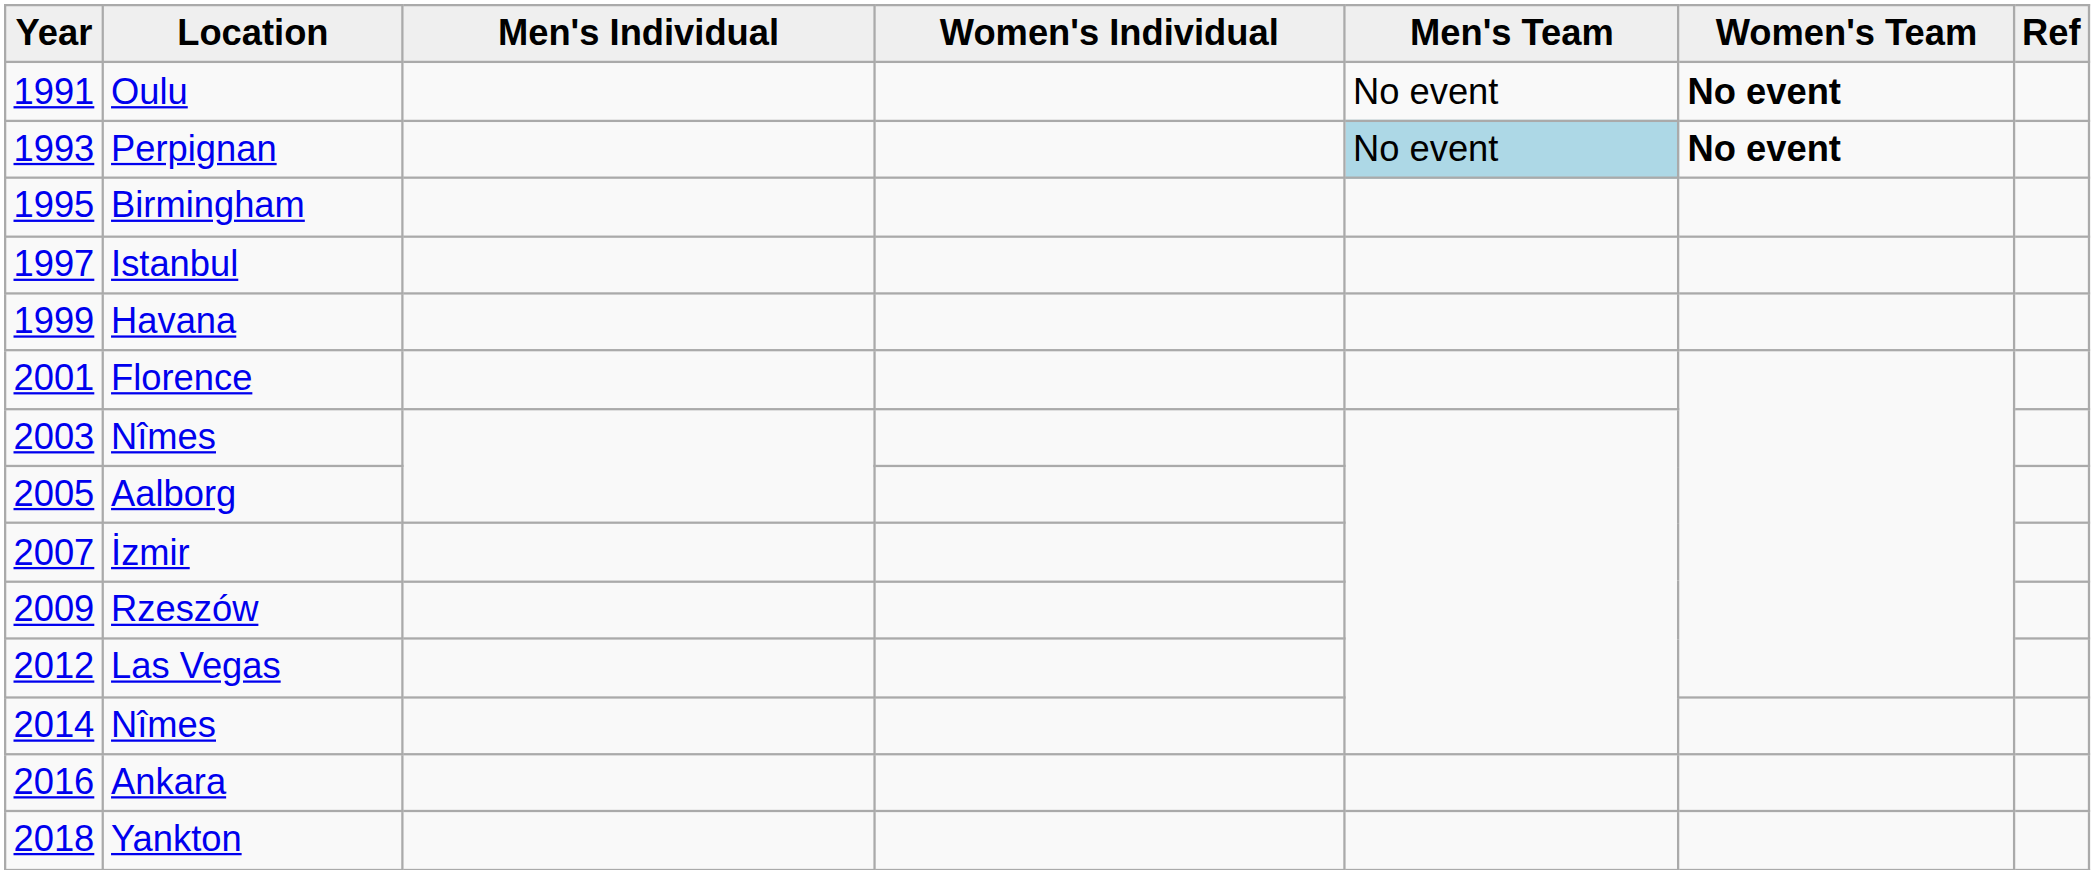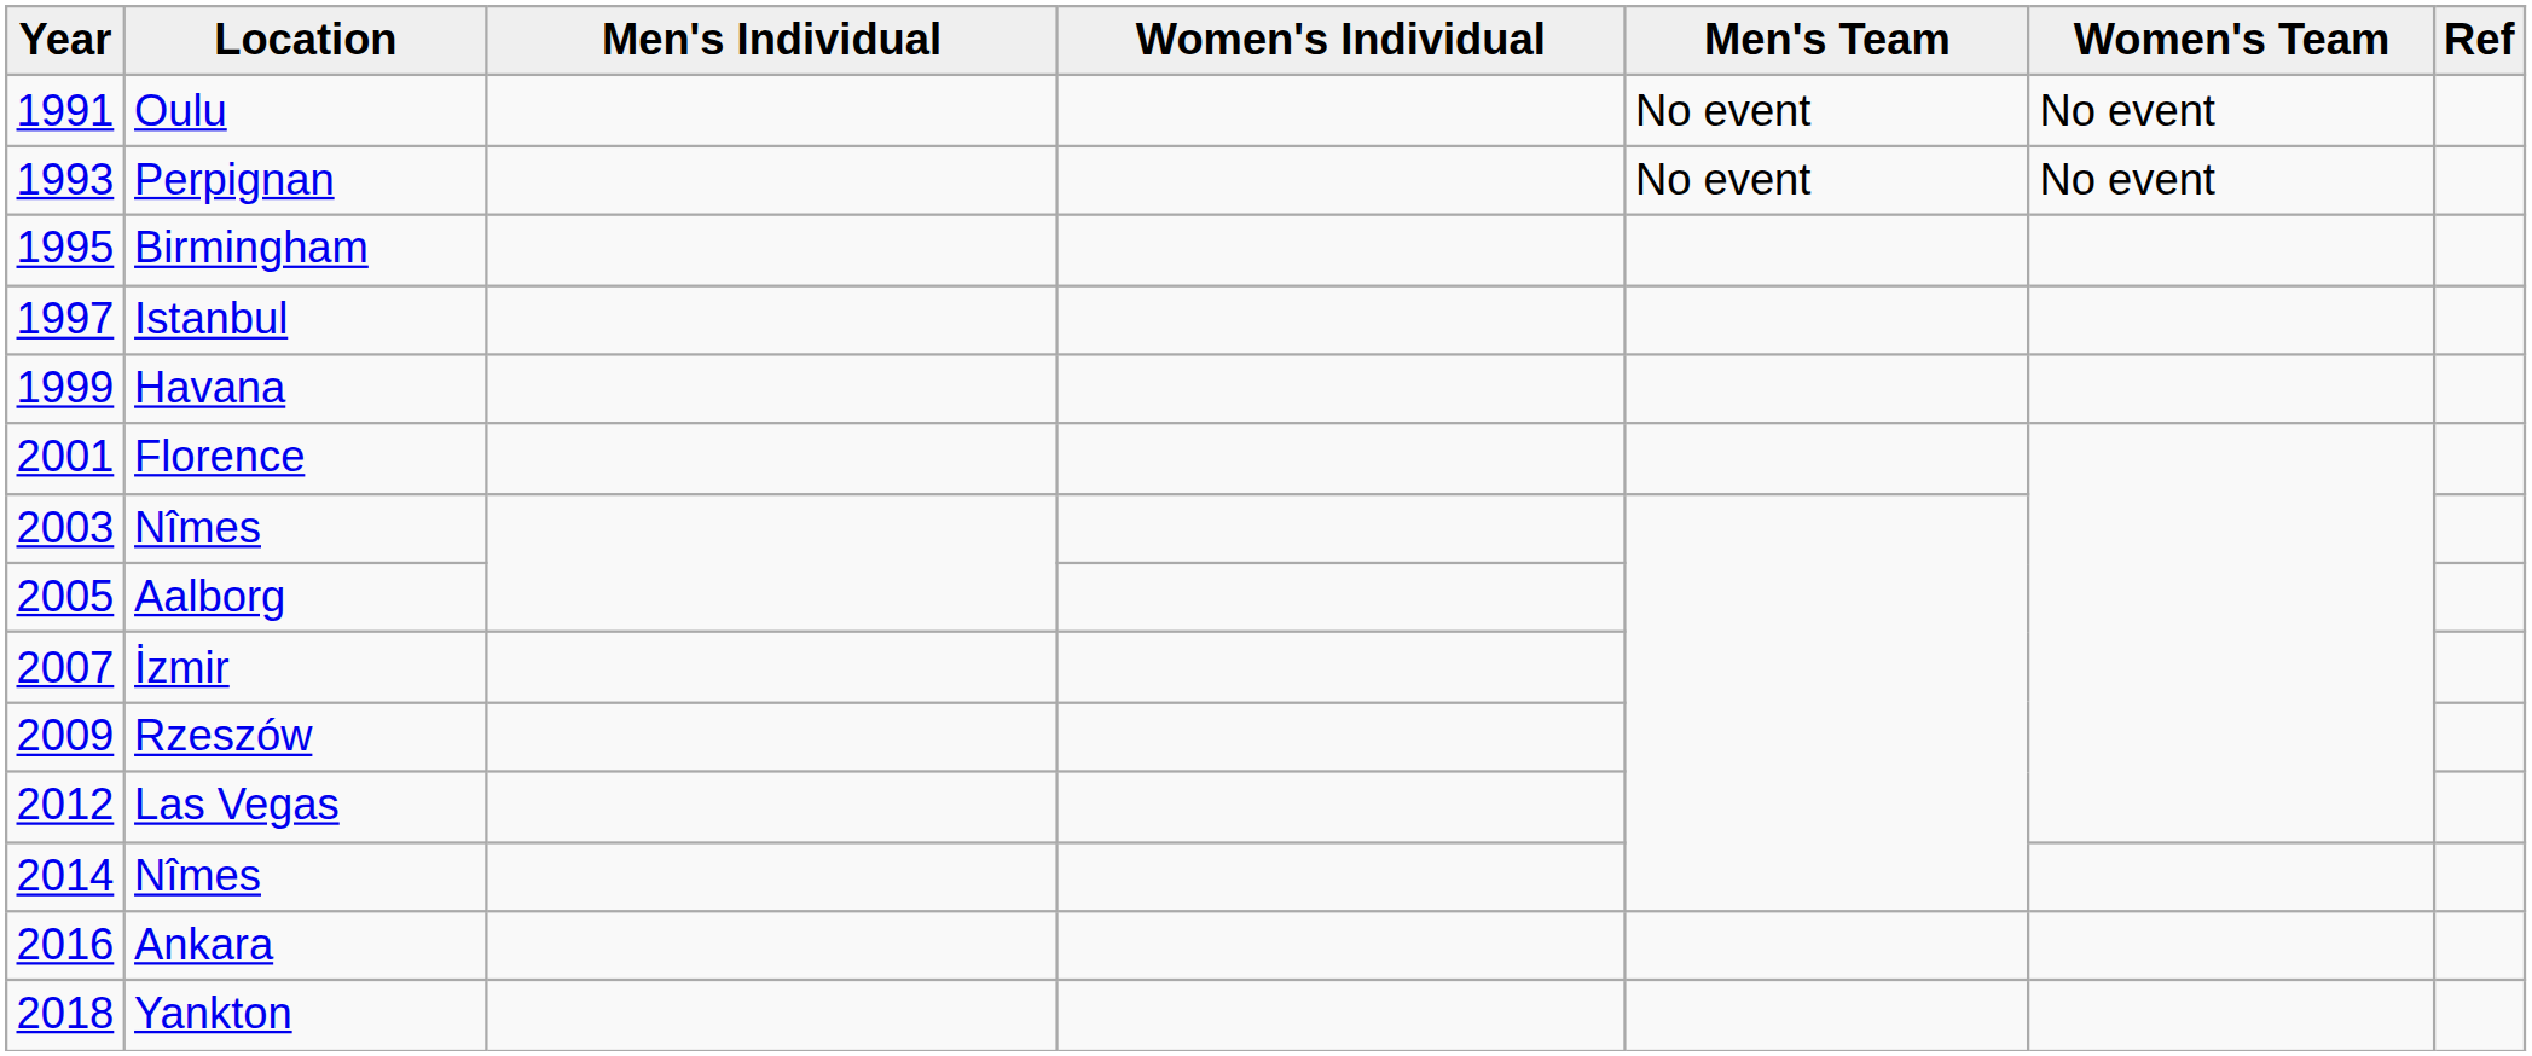Oulu | Women's Team: bold -> normal
Perpignan | Men's Team: lightblue background -> no background
Perpignan | Women's Team: bold -> normal
